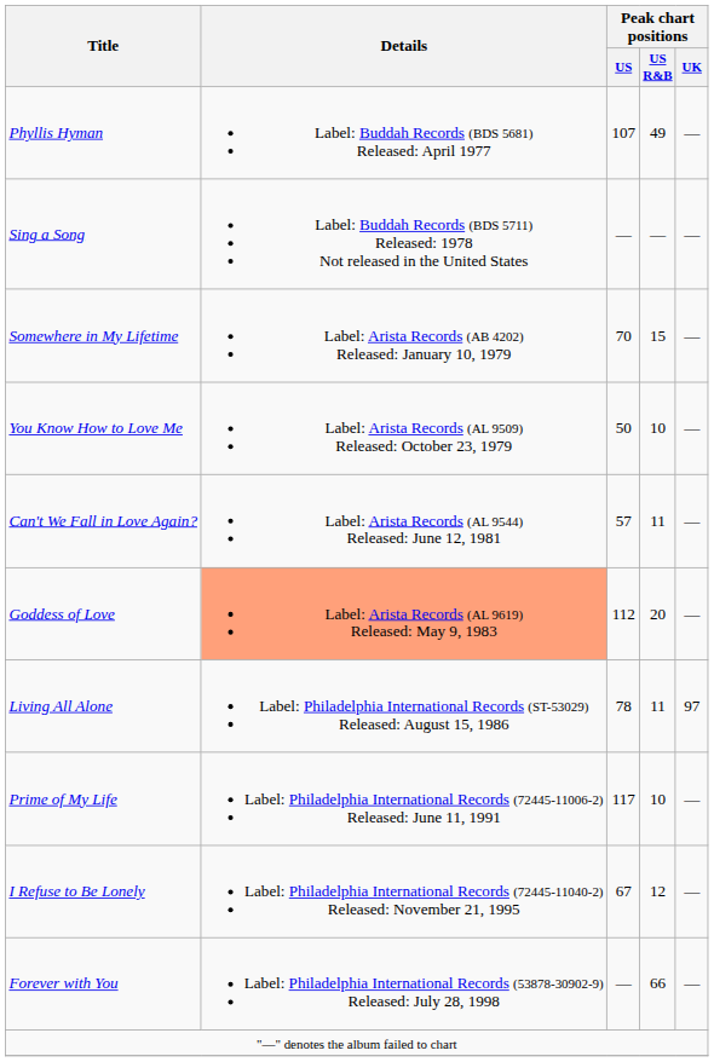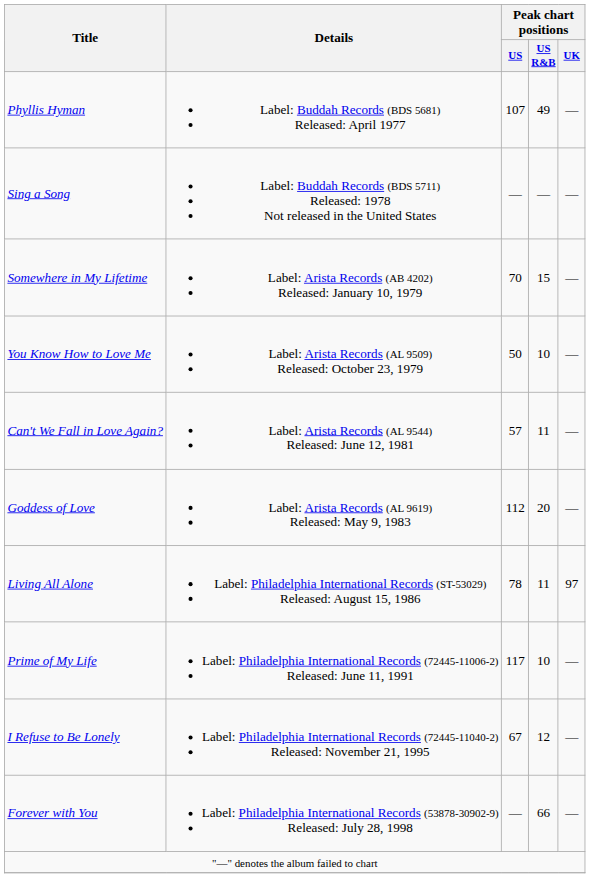Goddess of Love | Details: lightsalmon background -> no background
